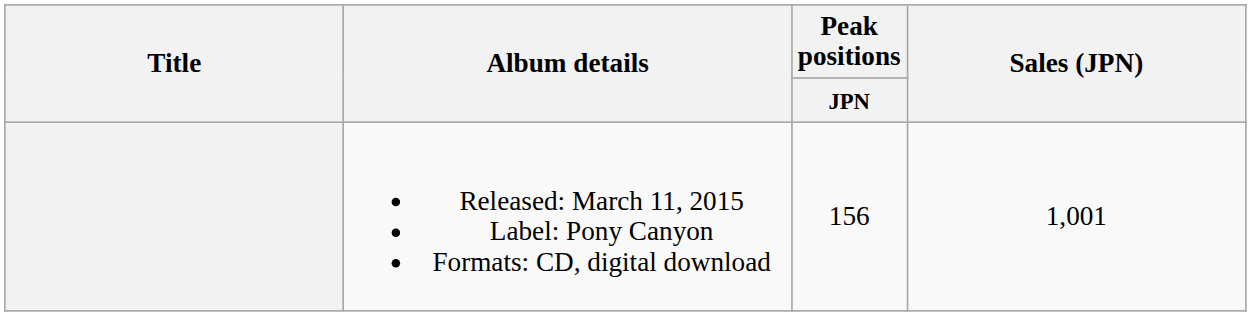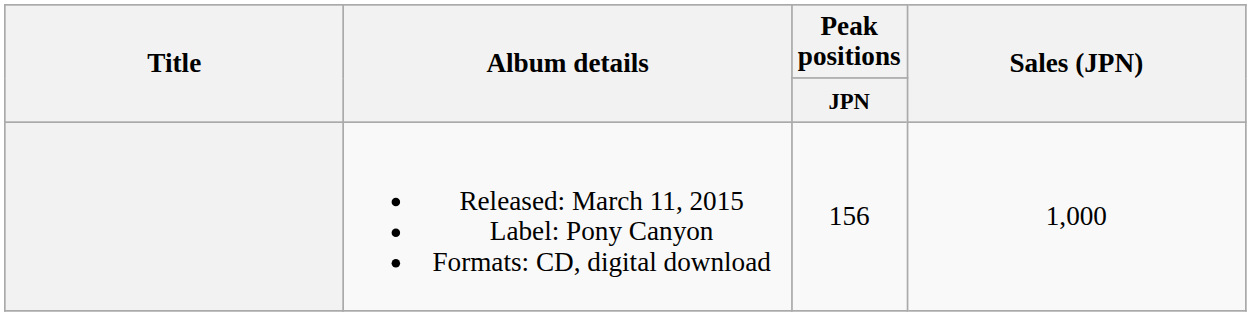row 3 | Sales (JPN): 1,001 -> 1,000
